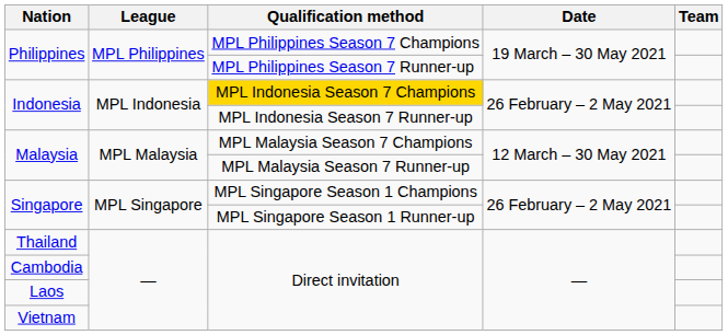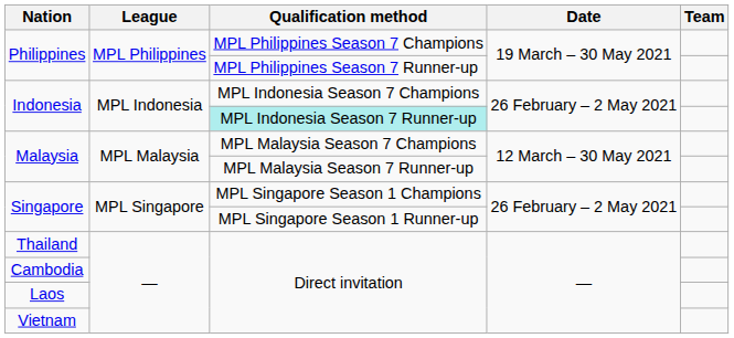MPL Indonesia Season 7 Champions | Qualification method: gold background -> no background
MPL Indonesia Season 7 Runner-up | Qualification method: no background -> paleturquoise background
